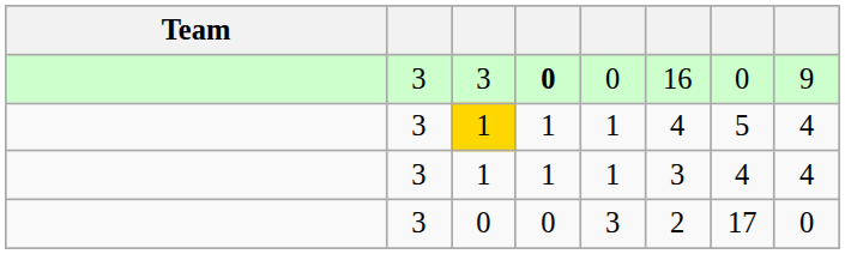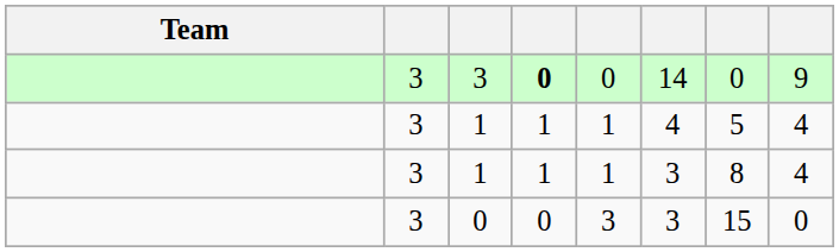row 2 | column 6: 16 -> 14
row 3 | column 3: gold background -> no background
row 4 | column 7: 4 -> 8
row 5 | column 6: 2 -> 3
row 5 | column 7: 17 -> 15
